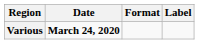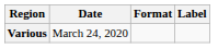Various | Date: bold -> normal
